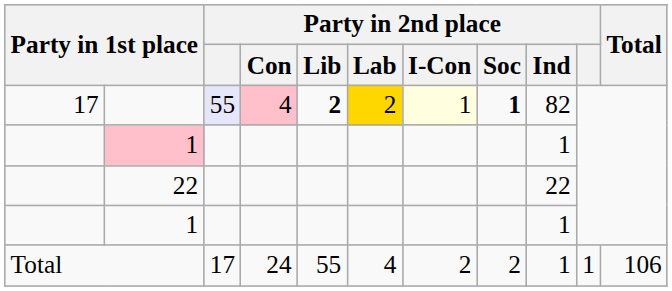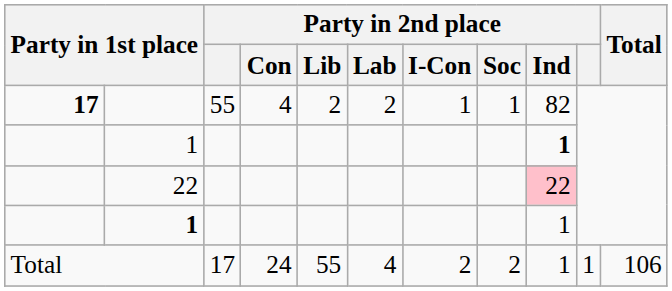row 3 | column 1: normal -> bold
row 3 | column 3: lavender background -> no background
row 3 | Party in 2nd place / Con: pink background -> no background
row 3 | Party in 2nd place / Lib: bold -> normal
row 3 | Party in 2nd place / Lab: gold background -> no background
row 3 | Party in 2nd place / I-Con: lightyellow background -> no background
row 3 | Party in 2nd place / Soc: bold -> normal
row 4 | column 2: pink background -> no background
row 4 | Party in 2nd place / Ind: normal -> bold
row 5 | Party in 2nd place / Ind: no background -> pink background
row 6 | column 2: normal -> bold
